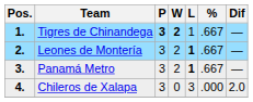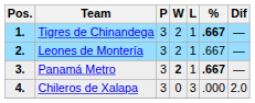Tigres de Chinandega | P: bold -> normal
Tigres de Chinandega | W: bold -> normal
Tigres de Chinandega | %: normal -> bold
Leones de Montería | L: bold -> normal
Panamá Metro | W: normal -> bold
Panamá Metro | L: bold -> normal
Panamá Metro | %: normal -> bold
